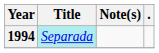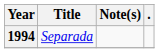1994 | Title: paleturquoise background -> no background
